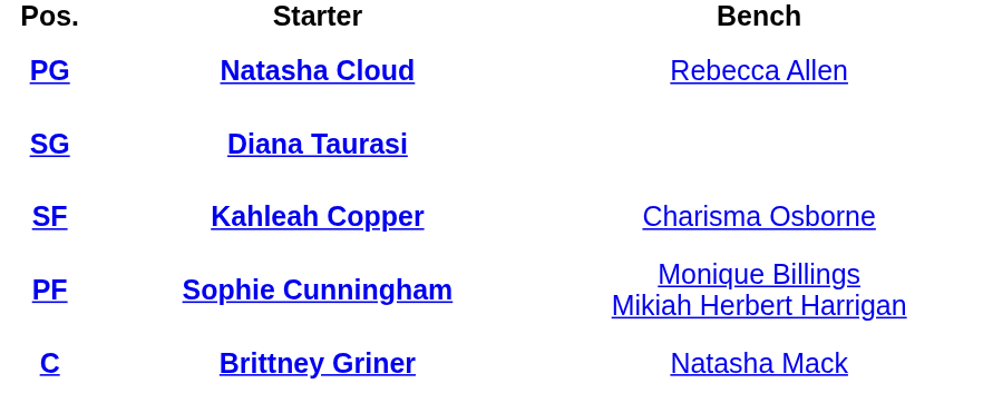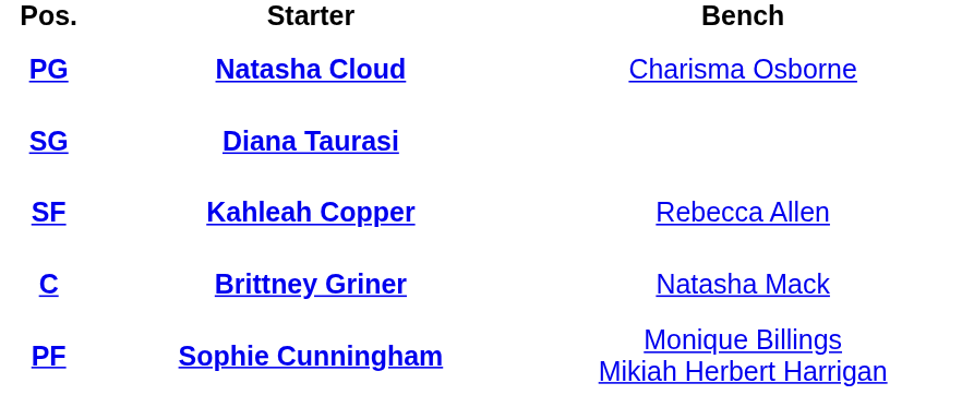PG | Bench: Rebecca Allen -> Charisma Osborne
SF | Bench: Charisma Osborne -> Rebecca Allen
rows swapped: PF <-> C
